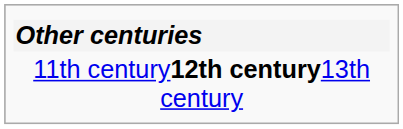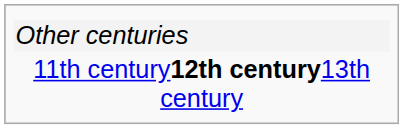row 1 | column 1: bold -> normal
